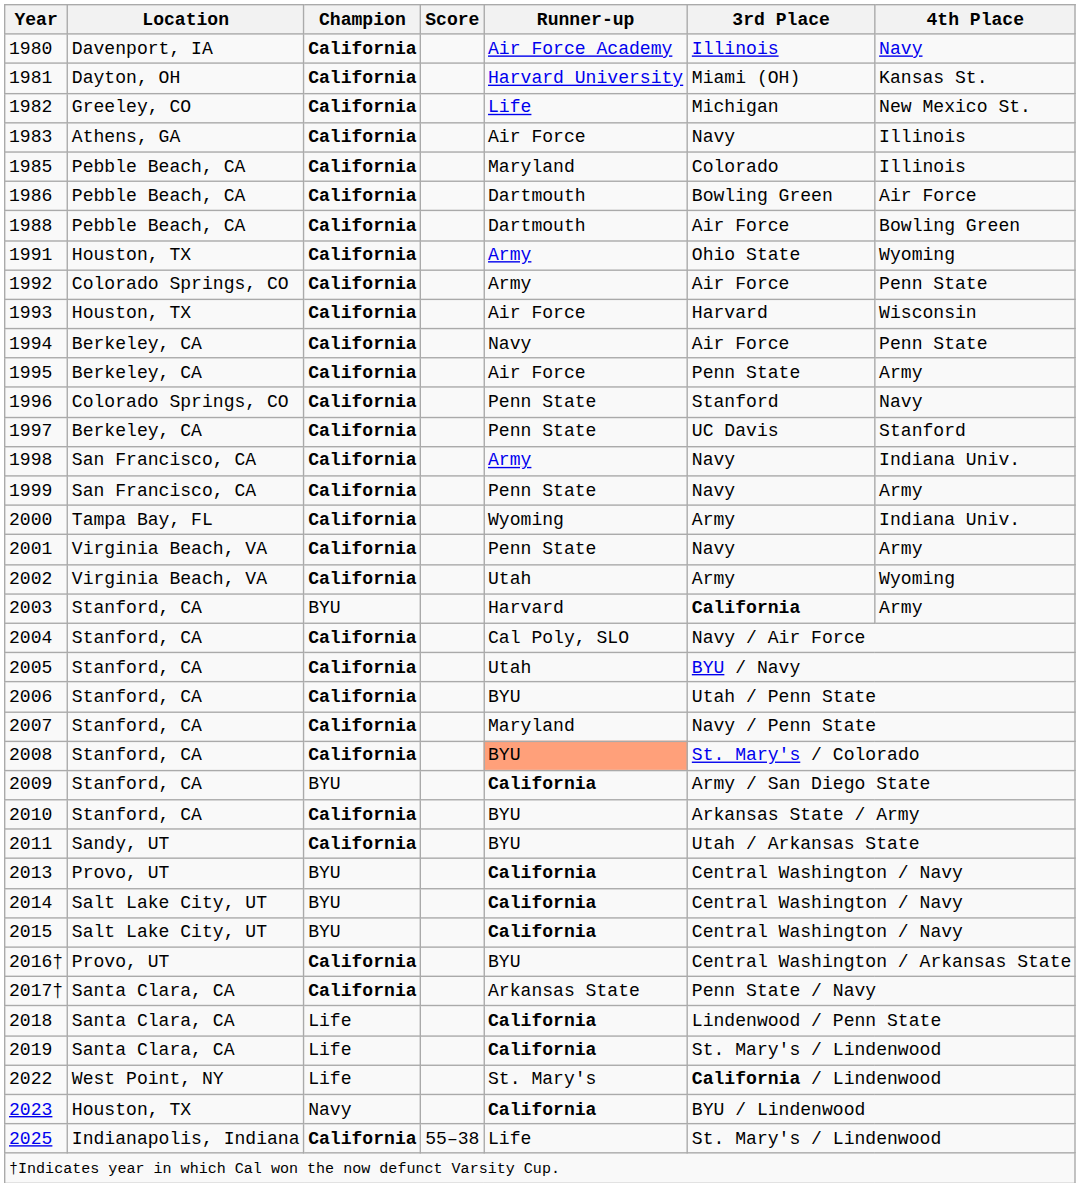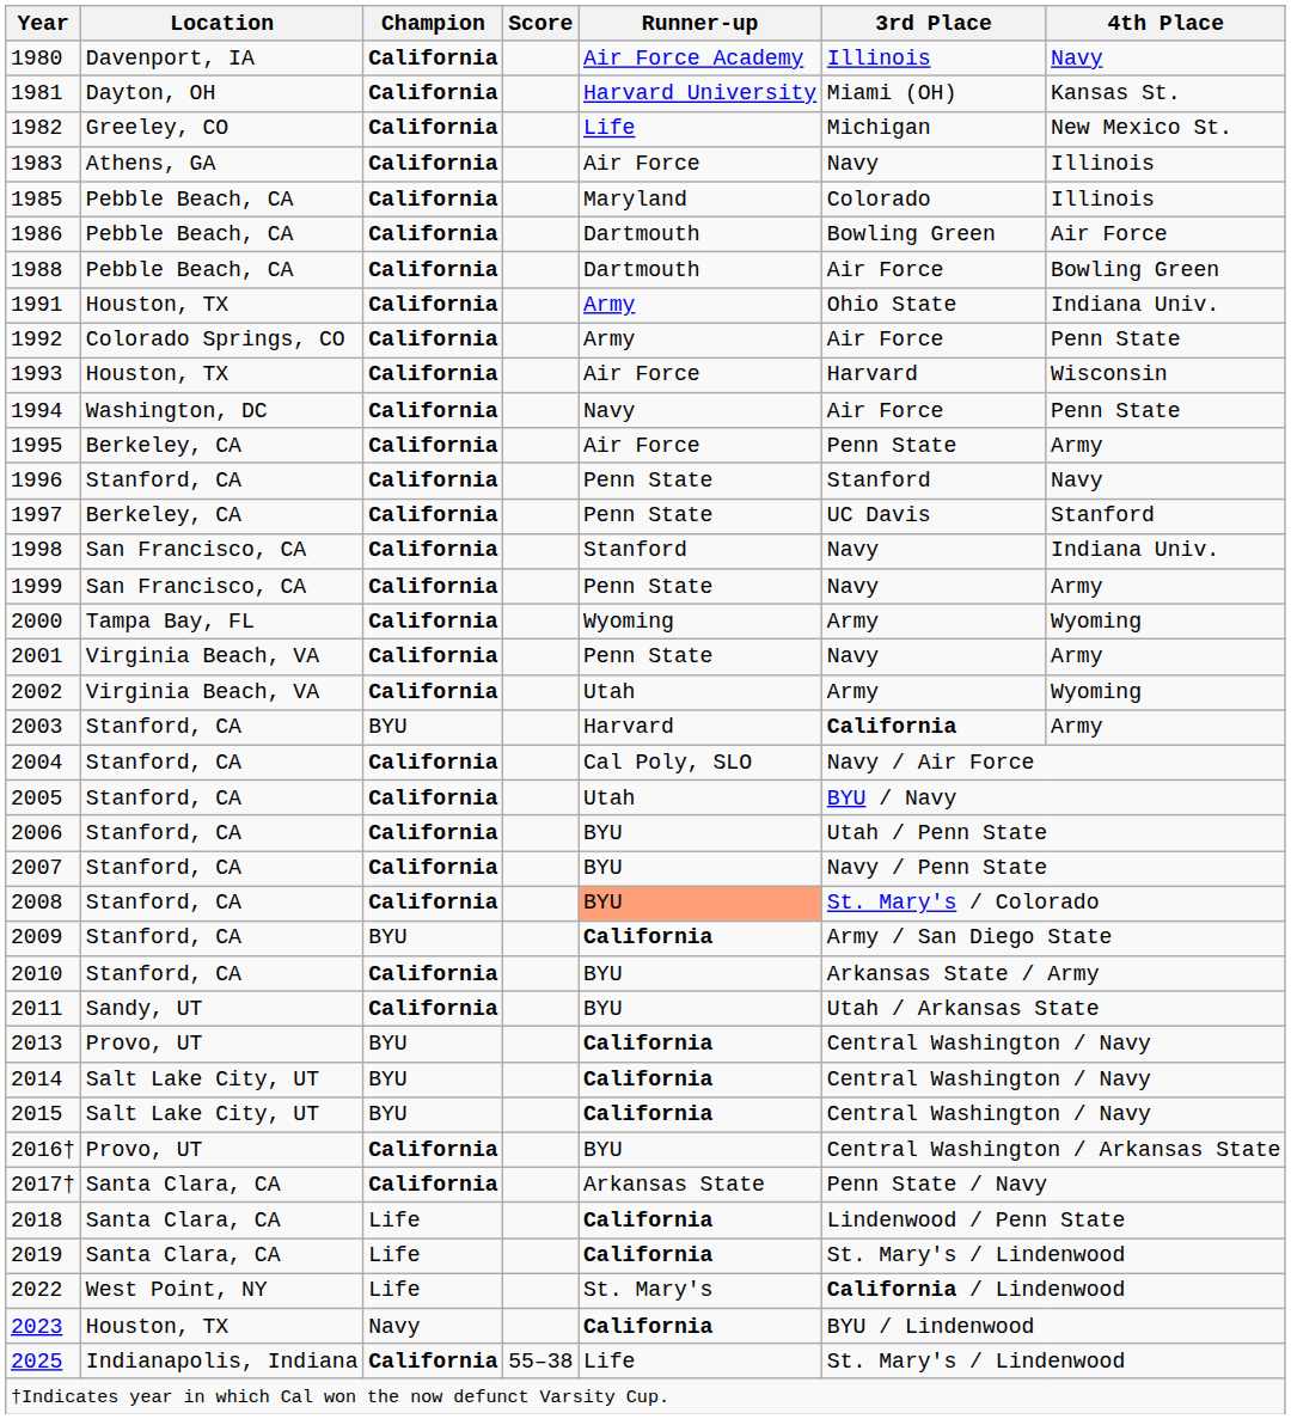1991 | 4th Place: Wyoming -> Indiana Univ.
1994 | Location: Berkeley, CA -> Washington, DC
1996 | Location: Colorado Springs, CO -> Stanford, CA
1998 | Runner-up: Army -> Stanford
2000 | 4th Place: Indiana Univ. -> Wyoming
2007 | Runner-up: Maryland -> BYU
